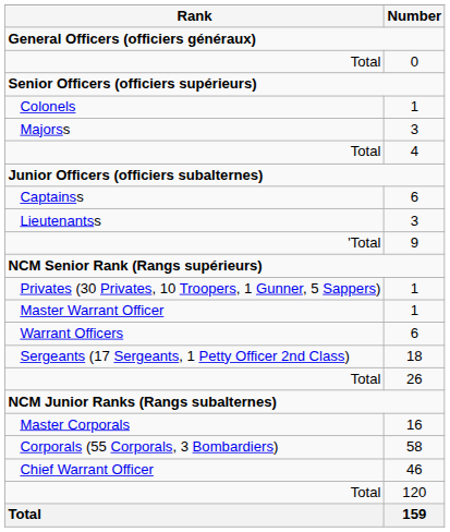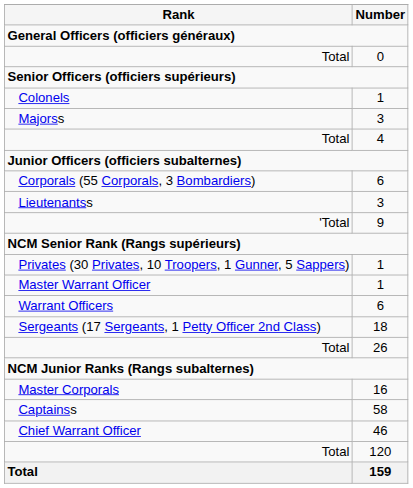row 9 | Rank: Captainss -> Corporals (55 Corporals, 3 Bombardiers)
row 20 | Rank: Corporals (55 Corporals, 3 Bombardiers) -> Captainss
